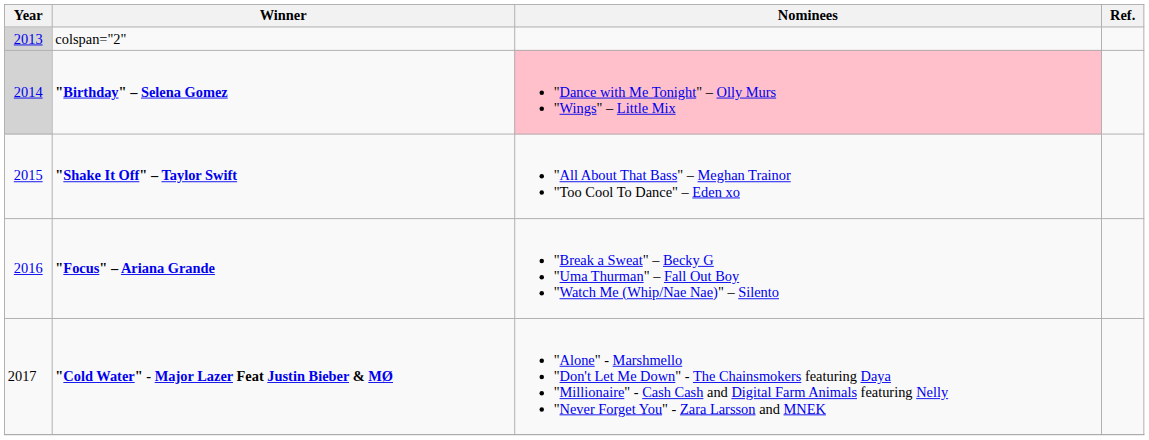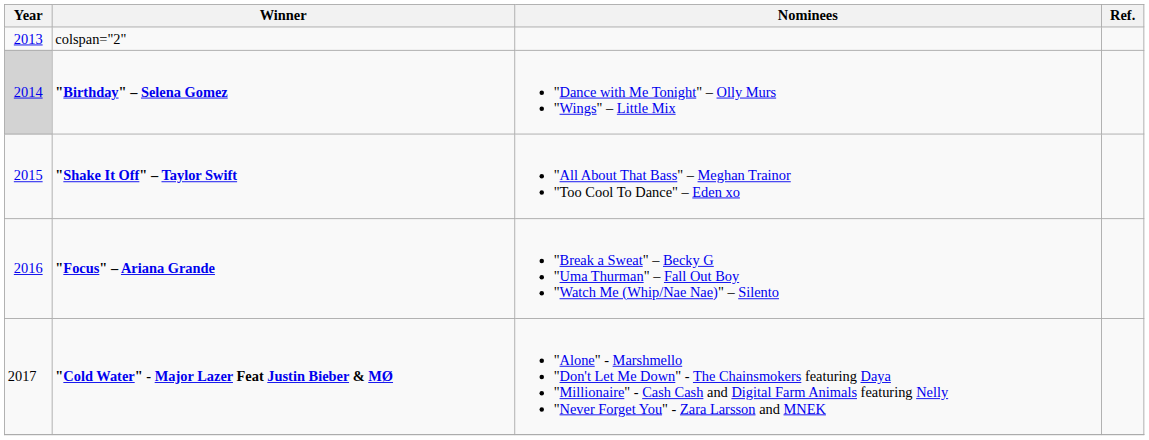colspan="2" | Year: lightgrey background -> no background
"Birthday" – Selena Gomez | Nominees: pink background -> no background
